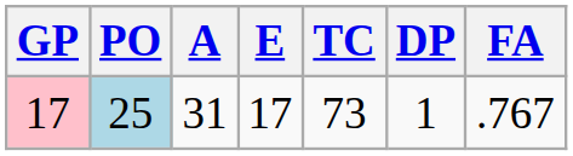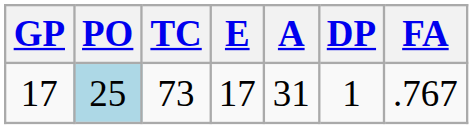columns swapped: A <-> TC
row 2 | GP: pink background -> no background
